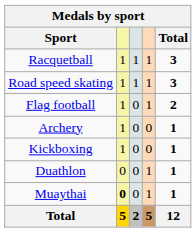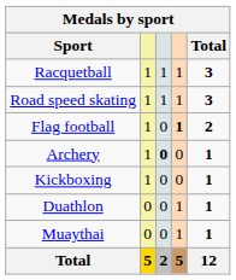Flag football | column 4: normal -> bold
Archery | column 3: normal -> bold
Muaythai | column 2: bold -> normal
